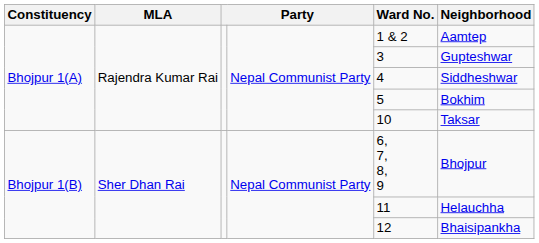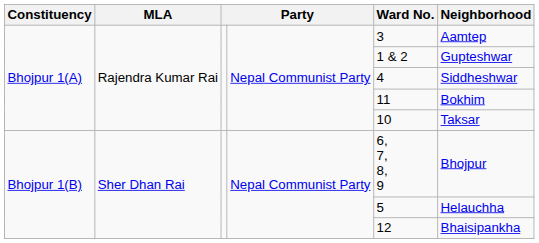row 2 | Ward No.: 1 & 2 -> 3
row 3 | Ward No.: 3 -> 1 & 2
row 5 | Ward No.: 5 -> 11
row 8 | Ward No.: 11 -> 5
